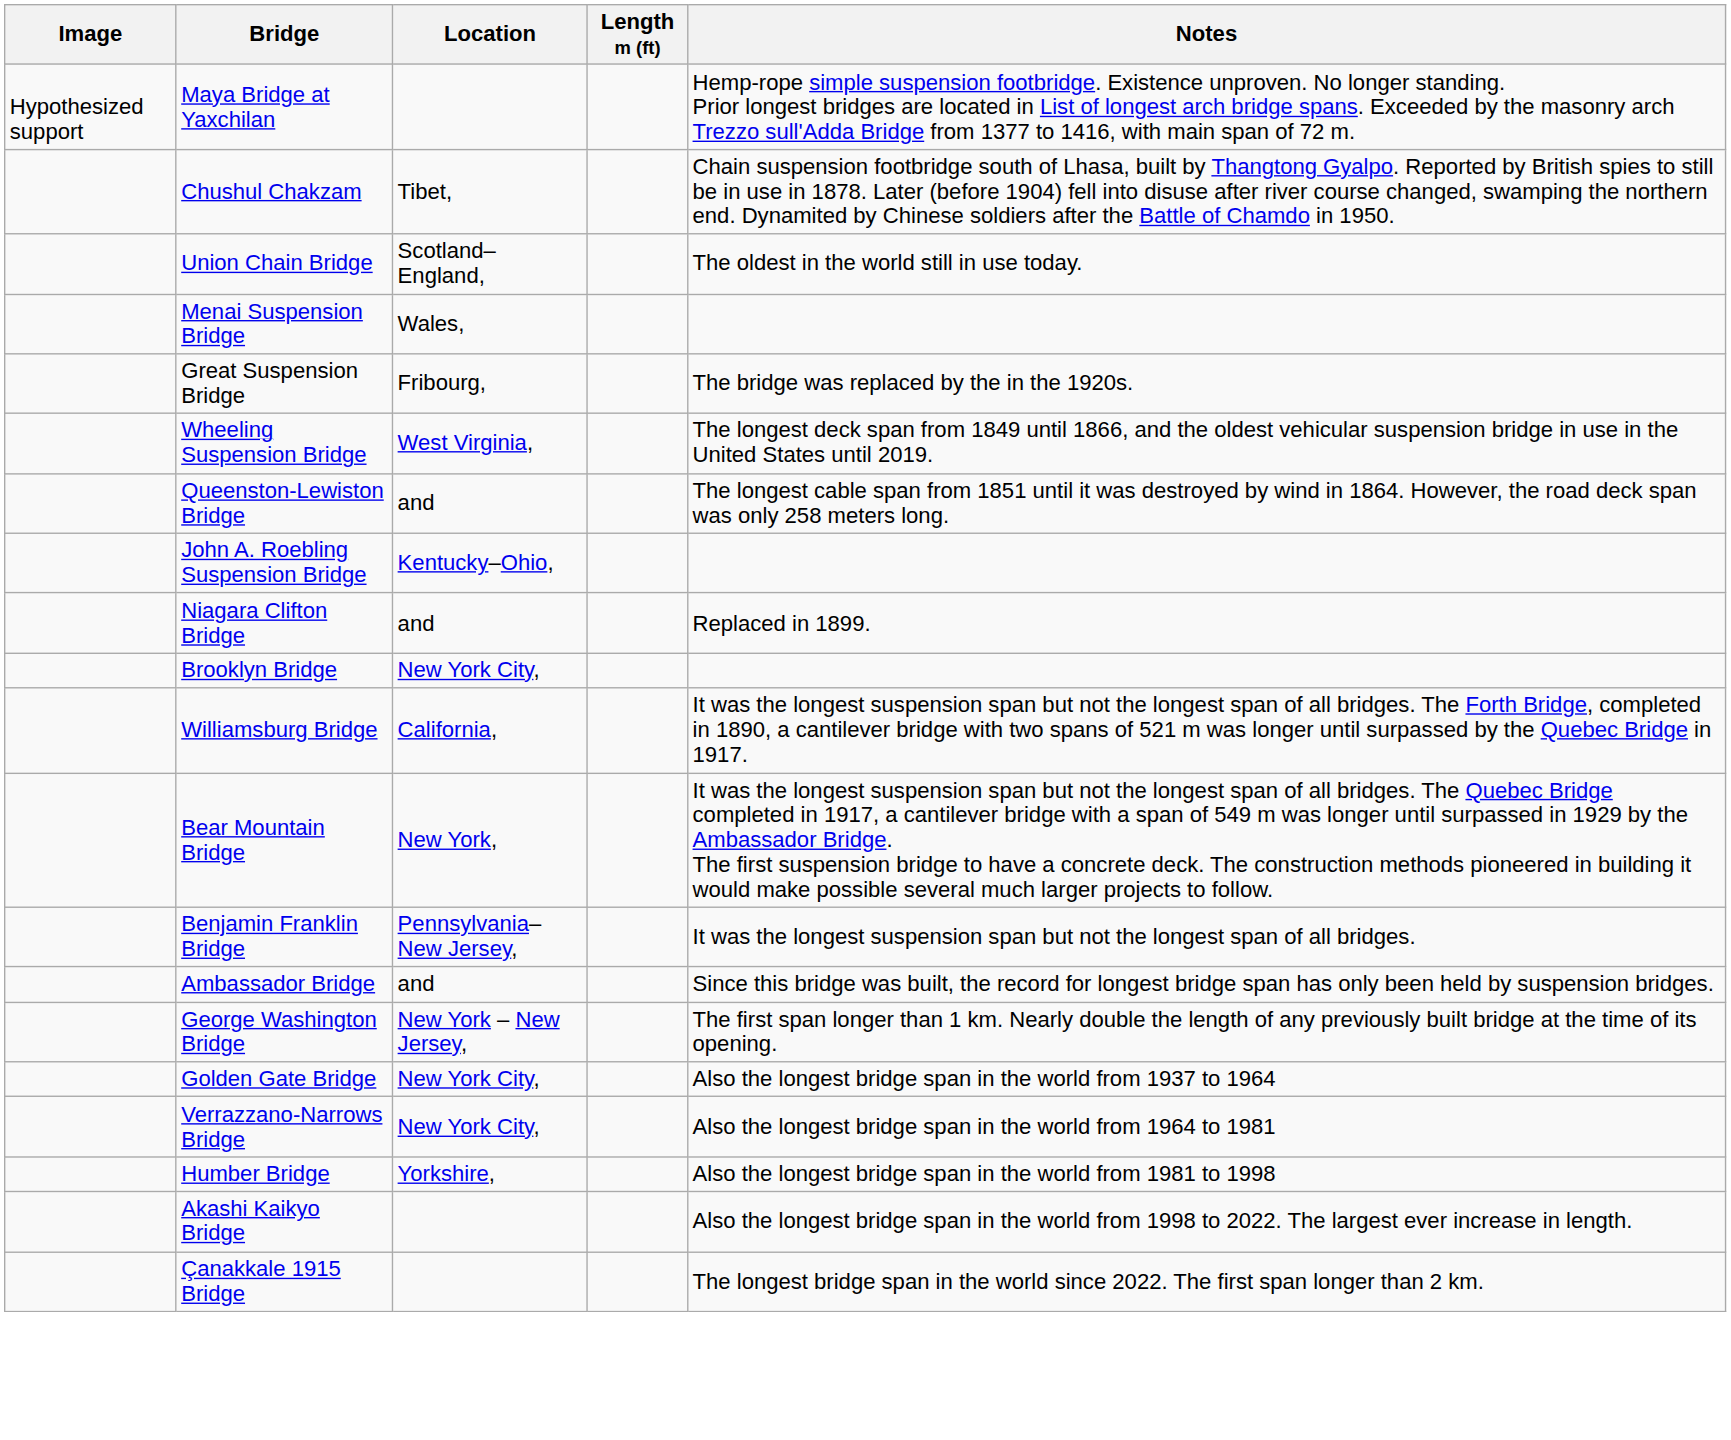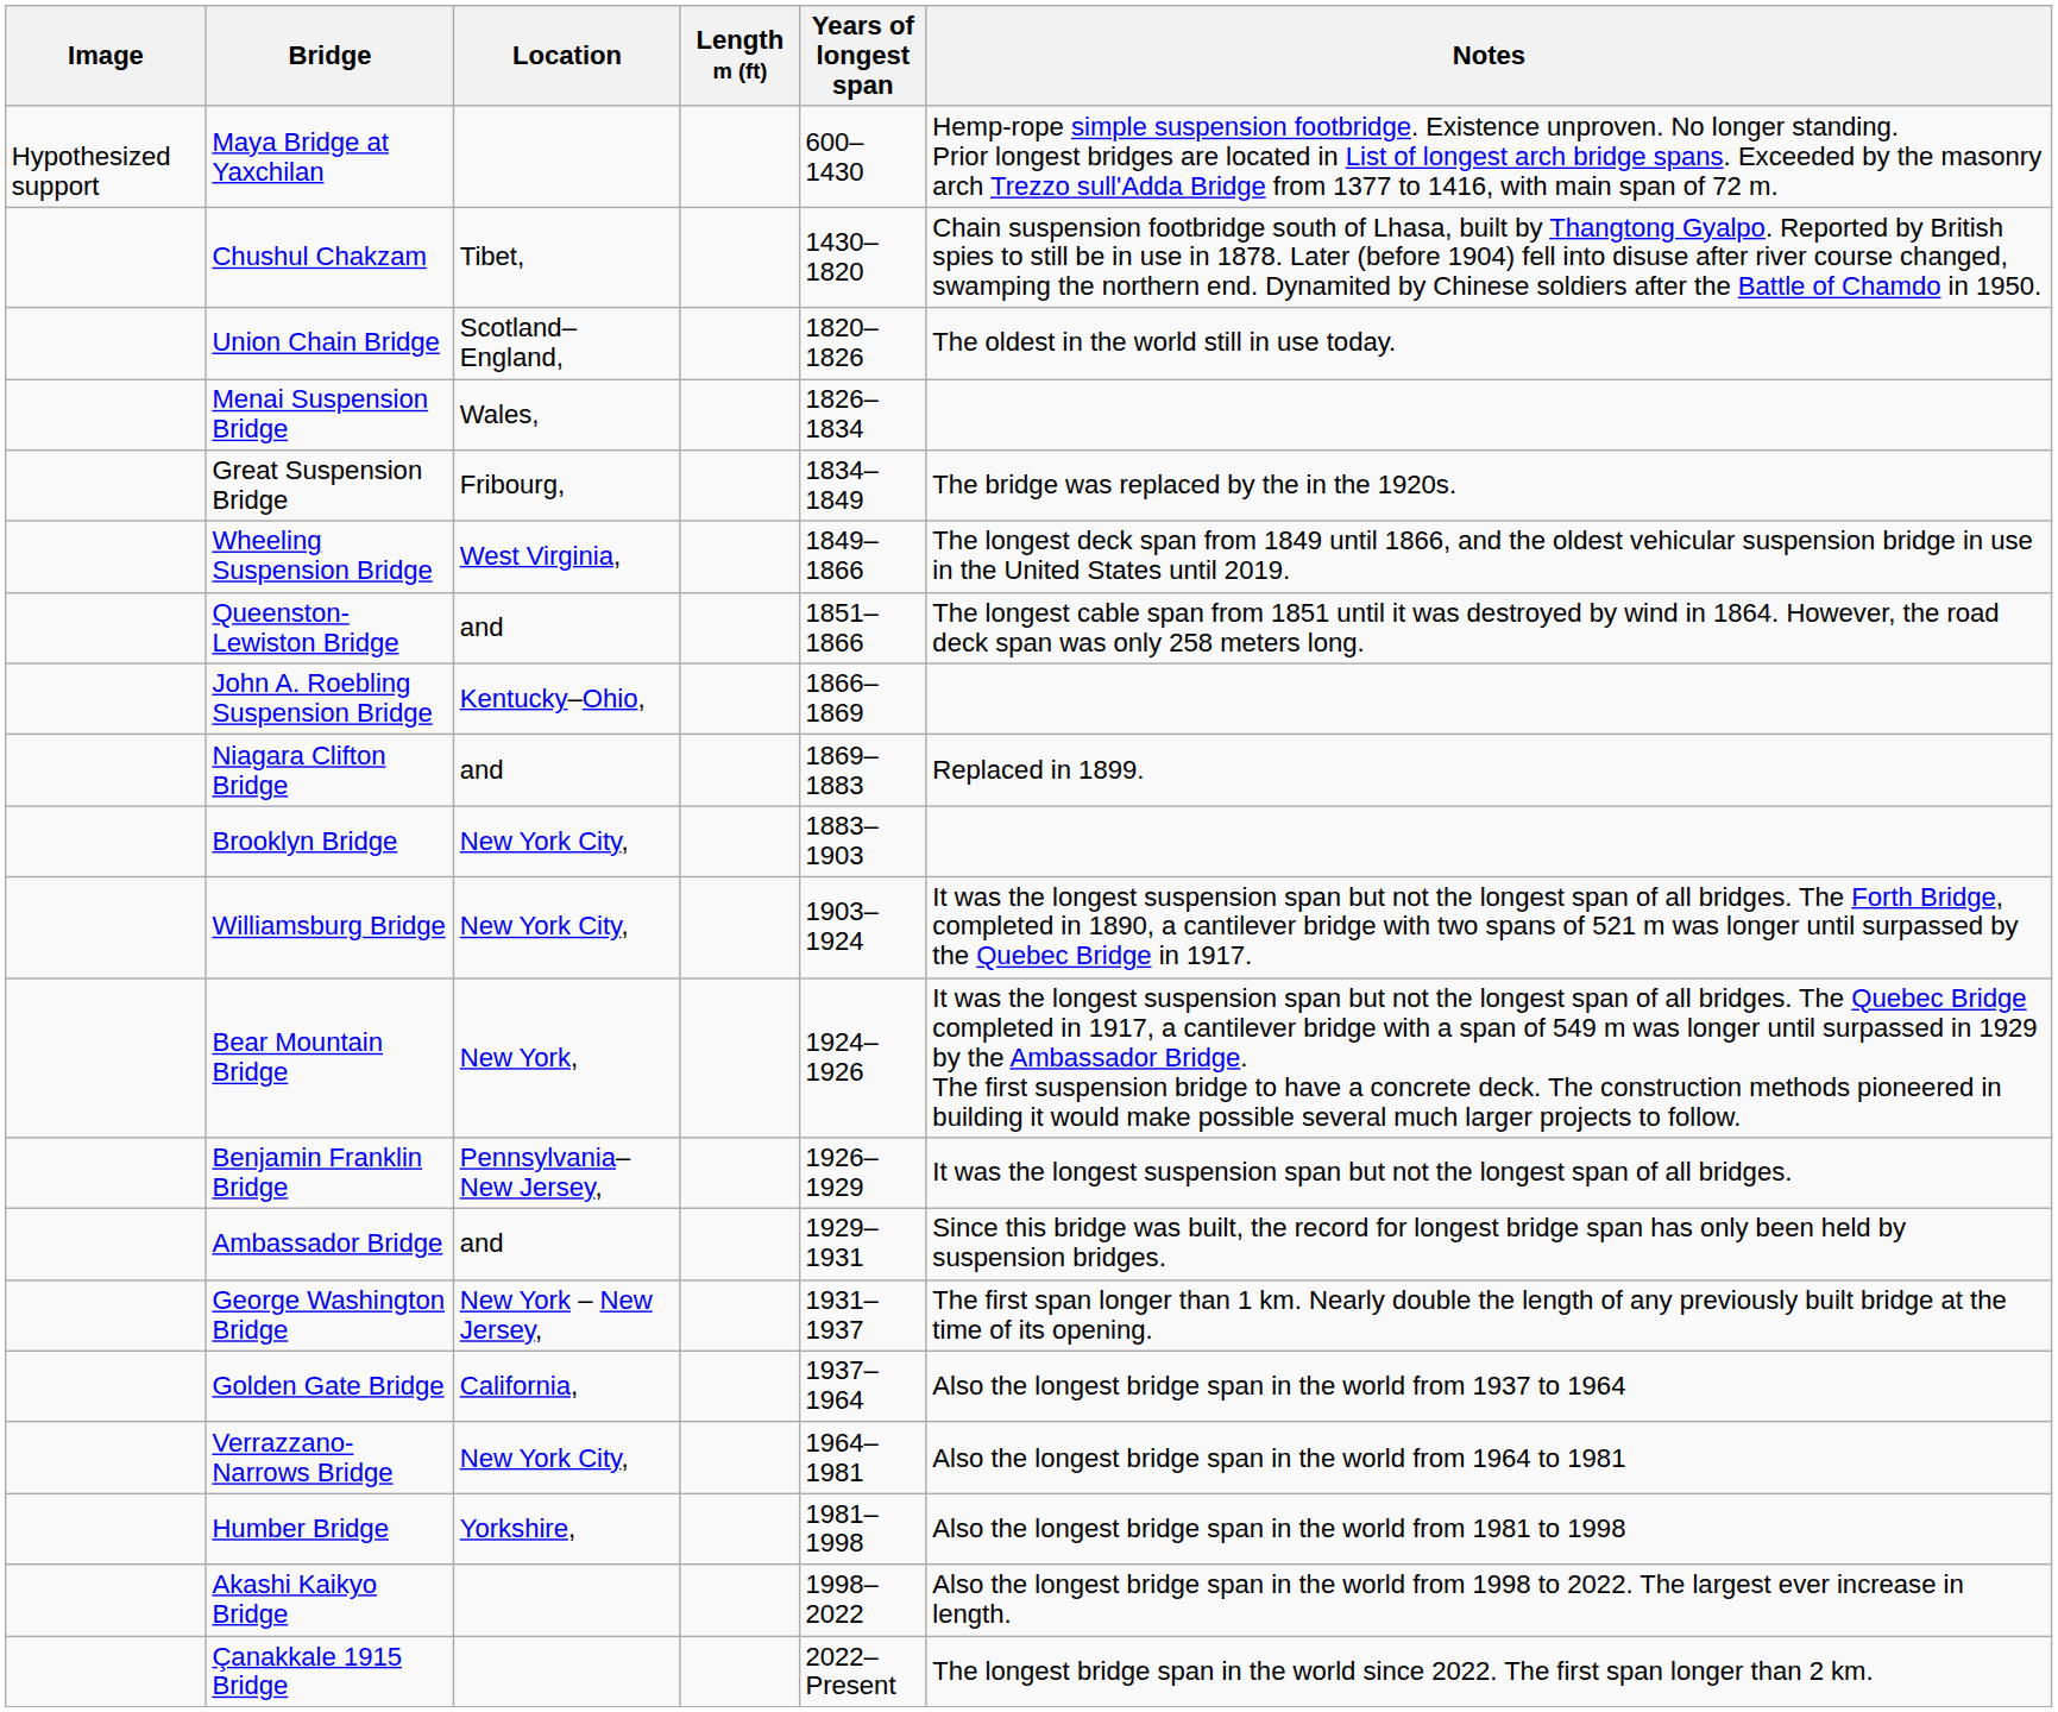+ column: Years of longest span | 600–1430 | 1430–1820 | 1820–1826 | 1826–1834 | 1834–1849 | 1849–1866 | 1851–1866 | 1866–1869 | 1869–1883 | 1883–1903 | 1903–1924 | 1924–1926 | 1926–1929 | 1929–1931 | 1931–1937 | 1937–1964 | 1964–1981 | 1981–1998 | 1998–2022 | 2022–Present
Williamsburg Bridge | Location: California, -> New York City,
Golden Gate Bridge | Location: New York City, -> California,
